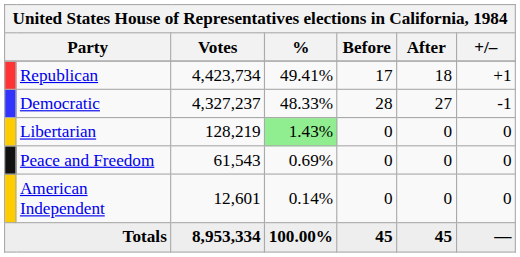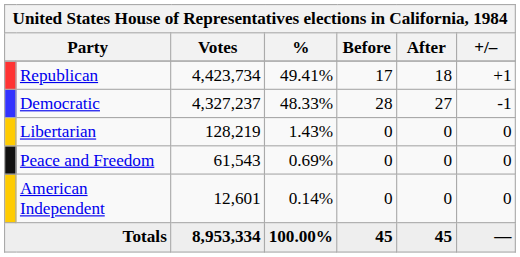Libertarian | %: lightgreen background -> no background
